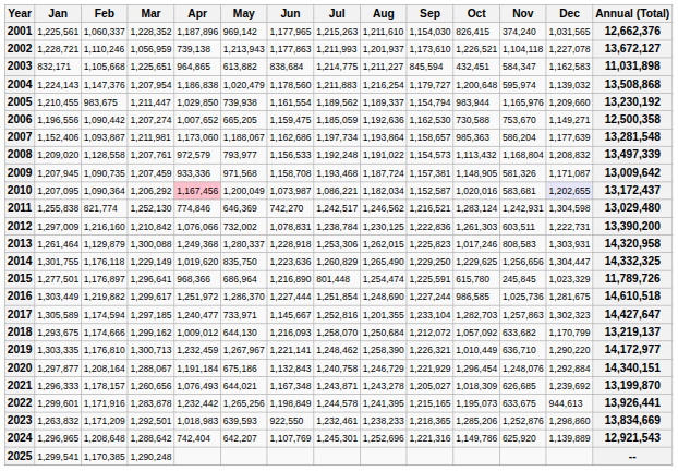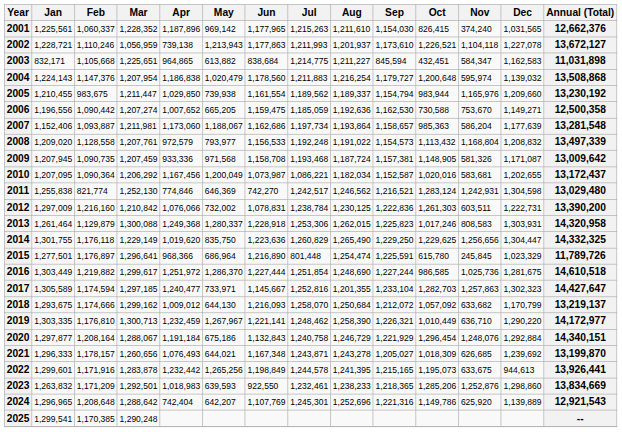2010 | Apr: pink background -> no background
2010 | Dec: lavender background -> no background
